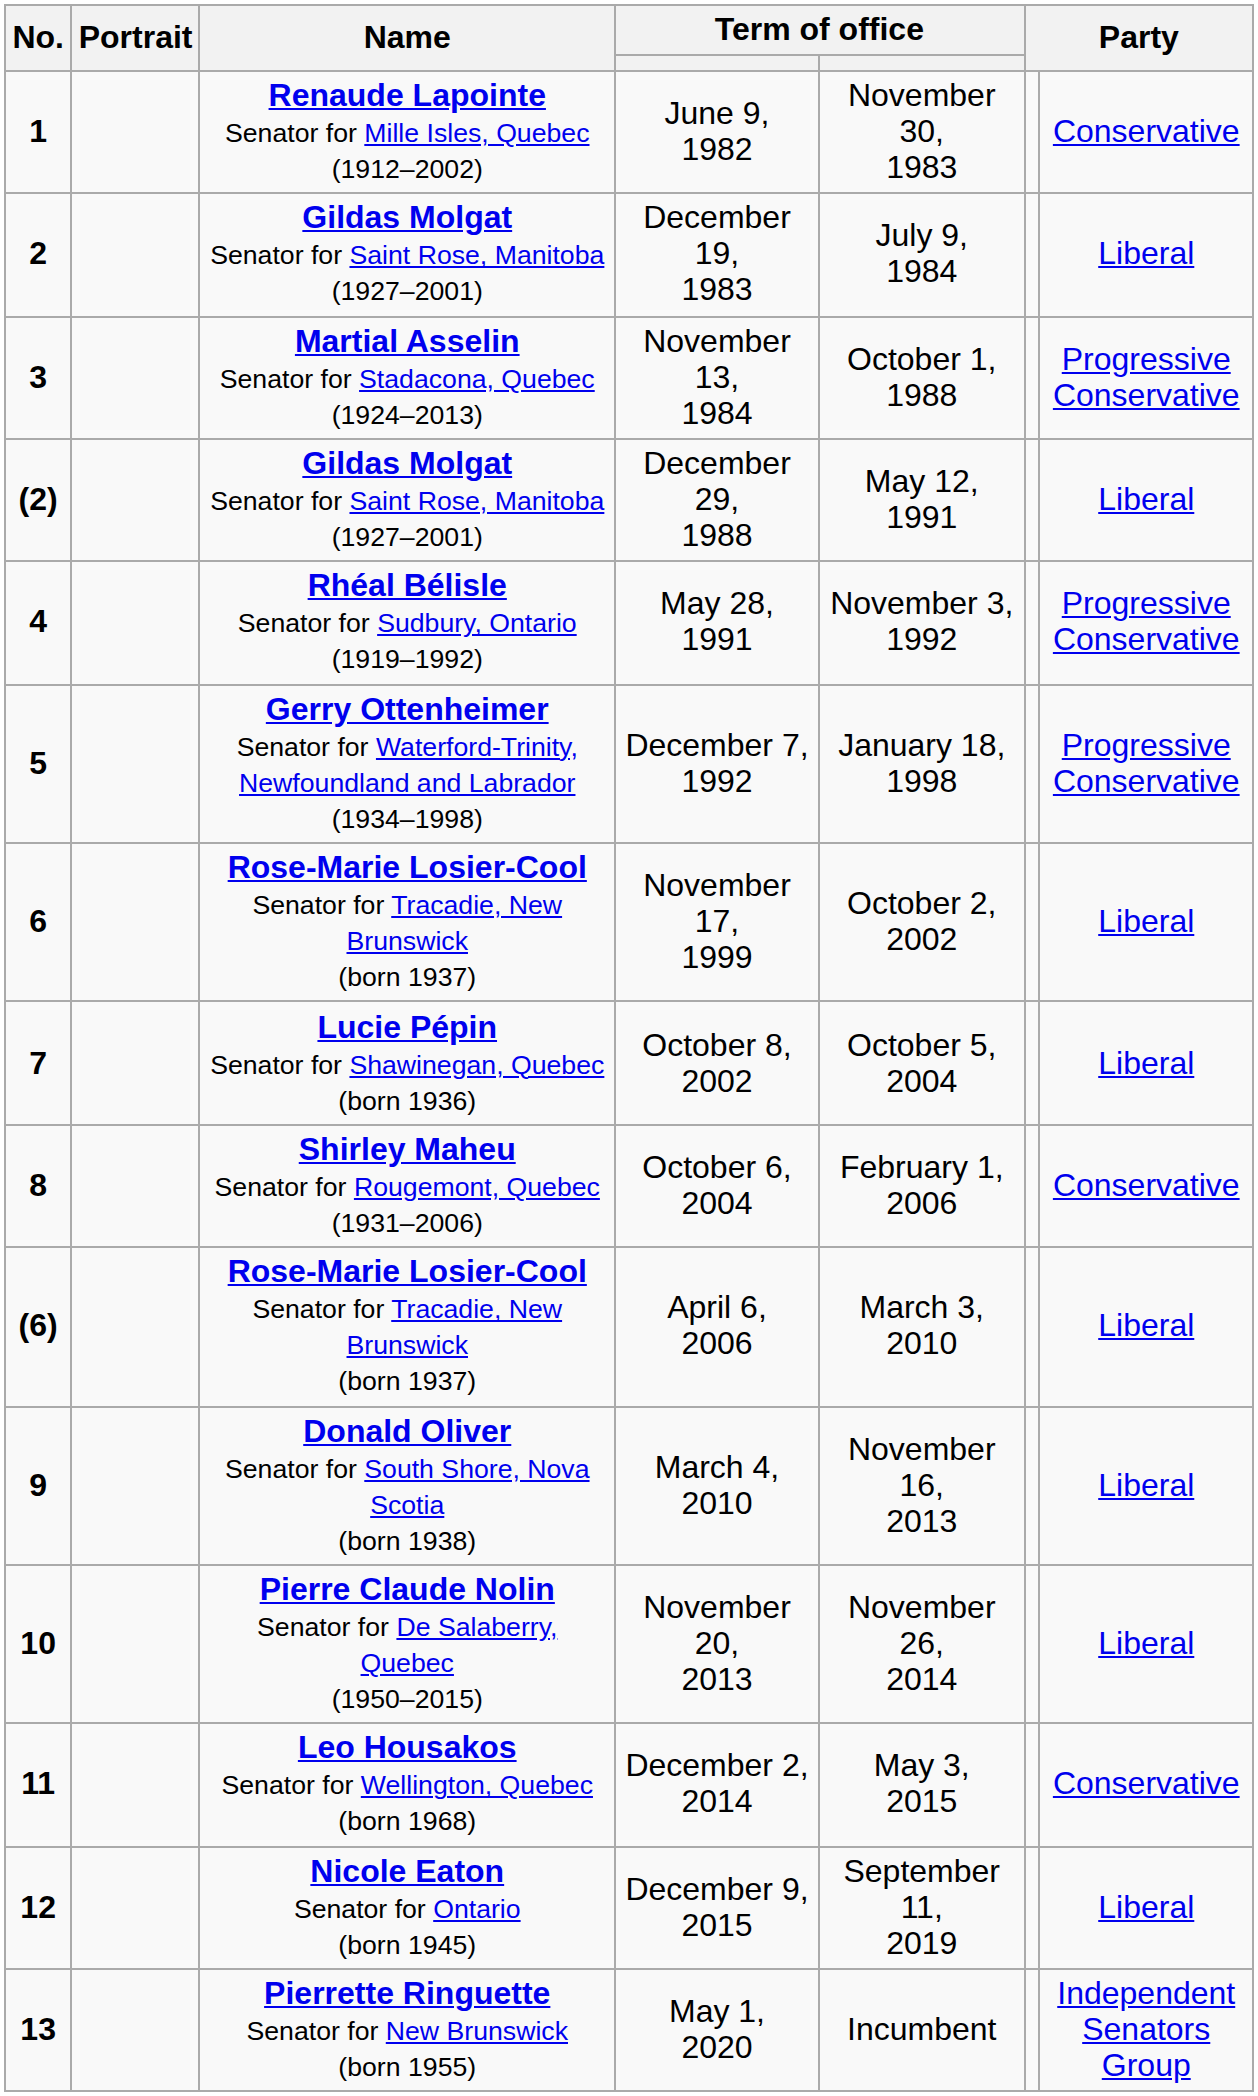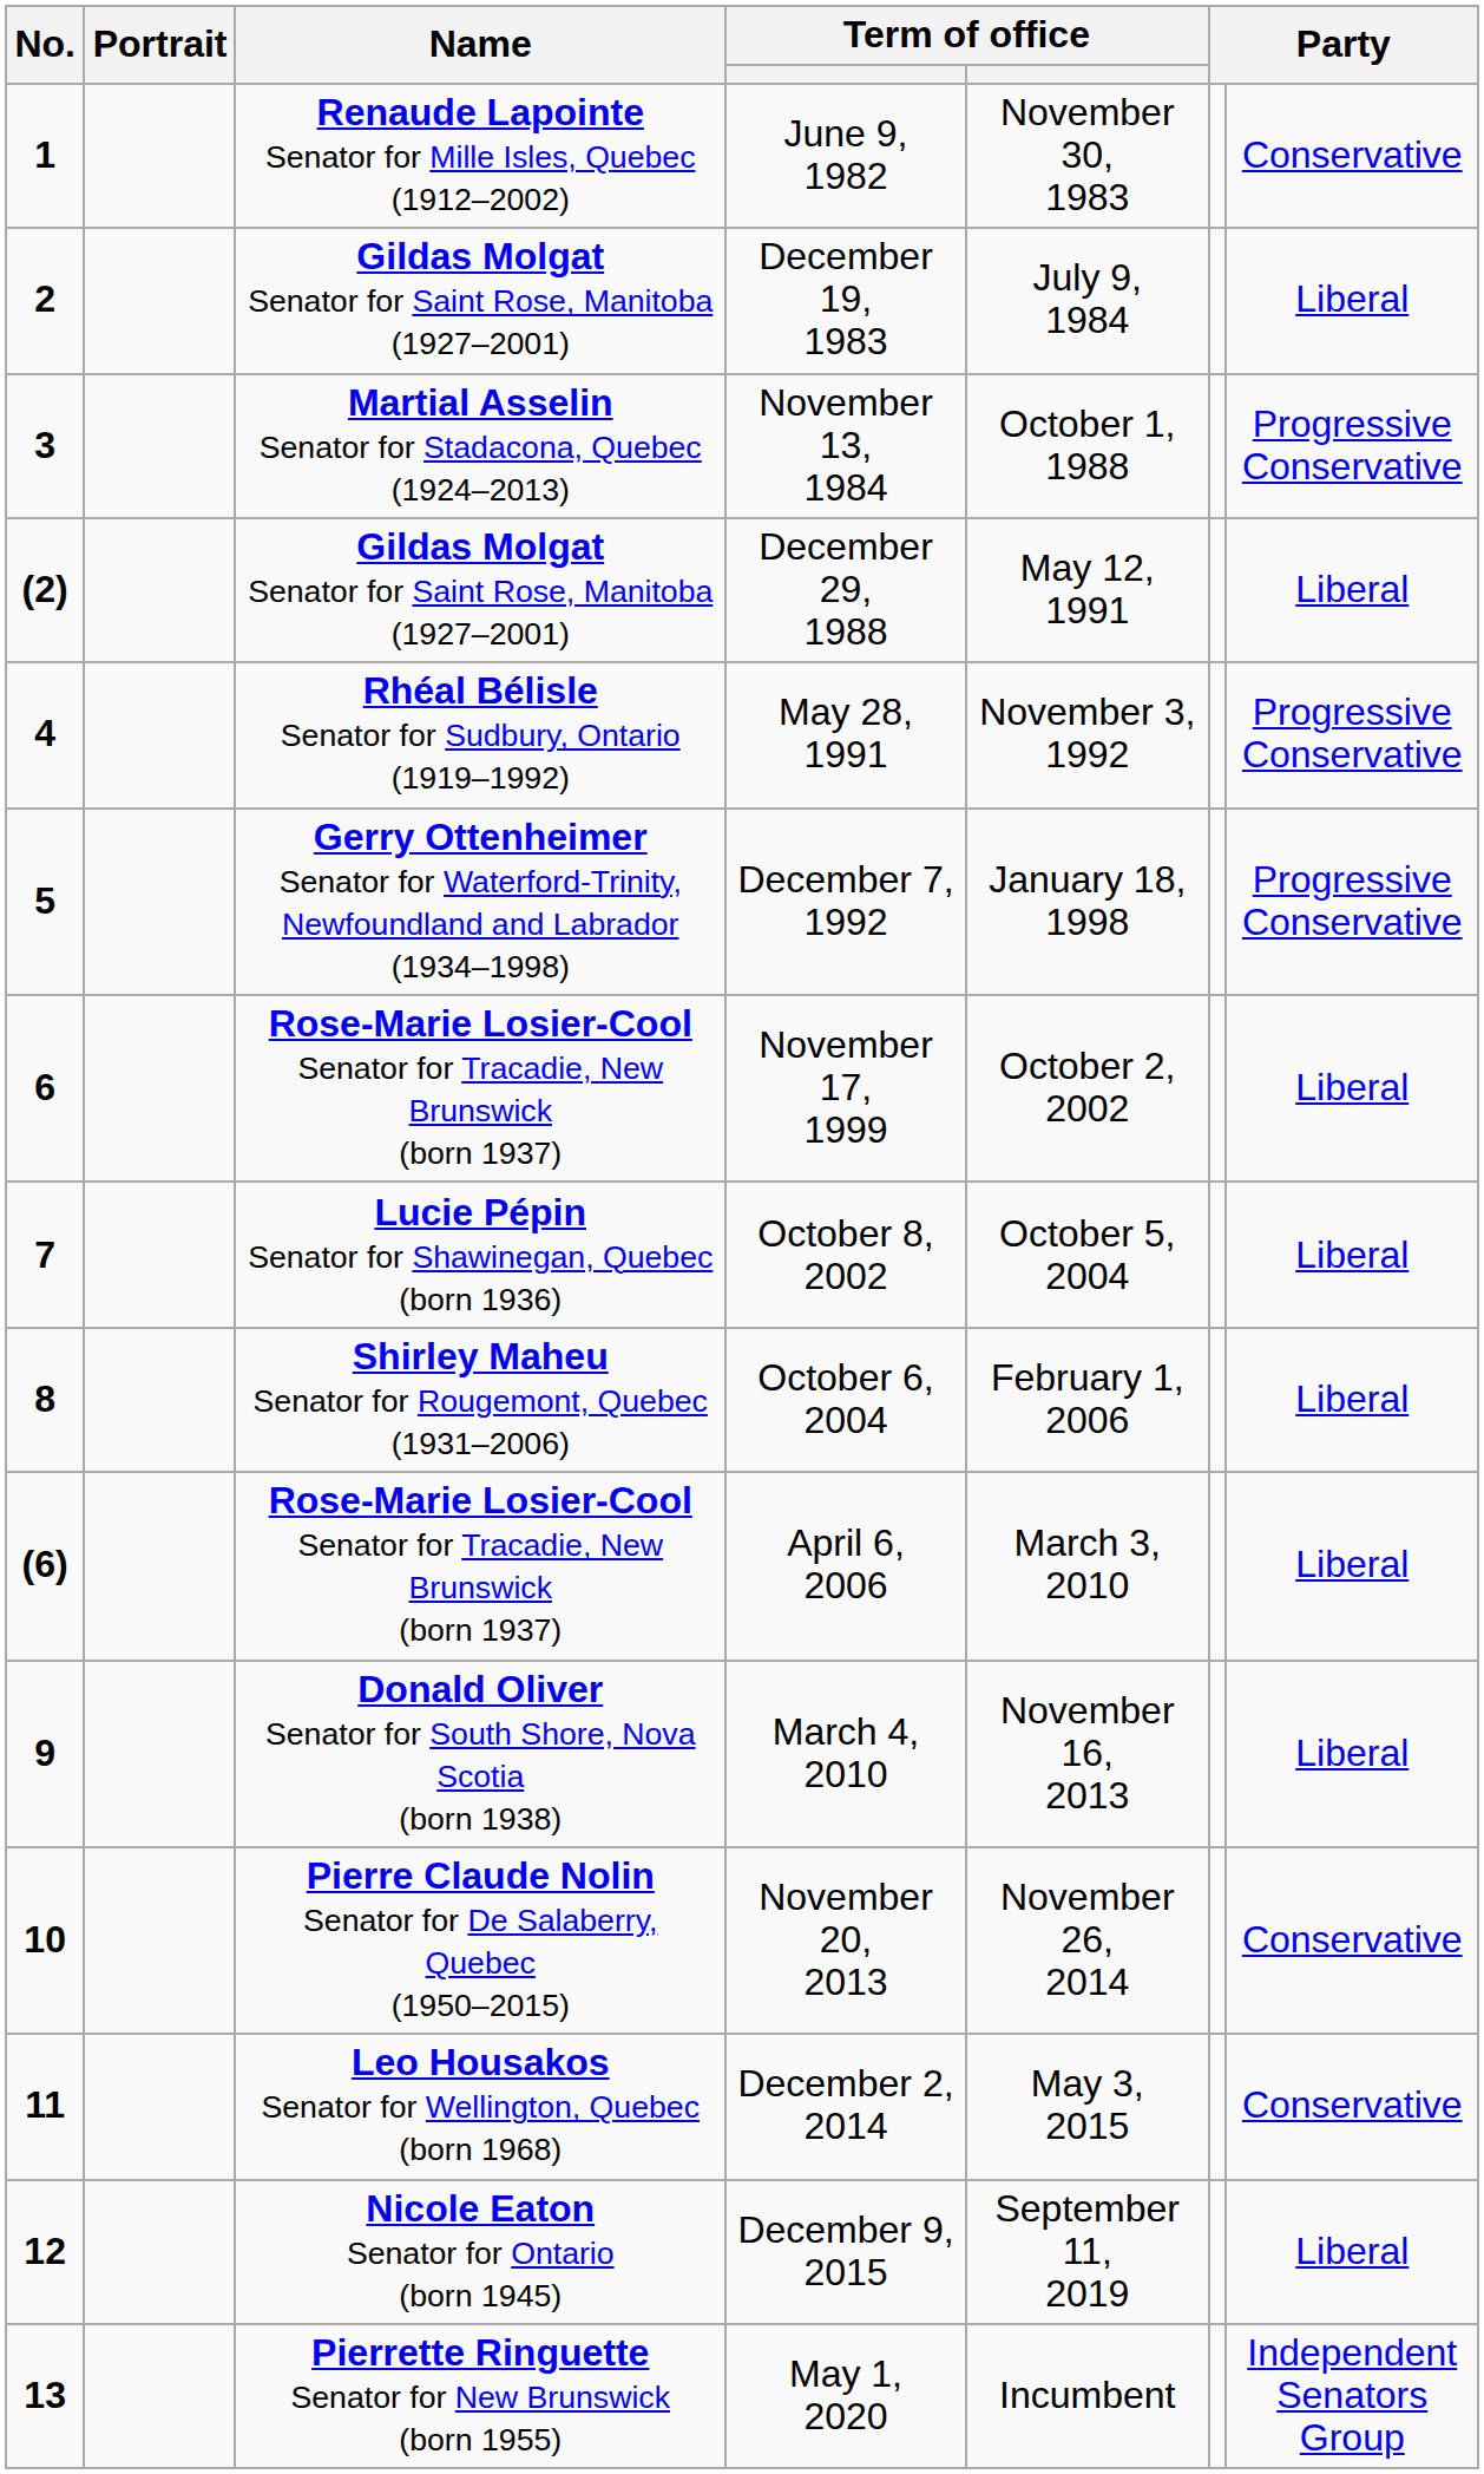October 6, 2004 | column 7: Conservative -> Liberal
November 20, 2013 | column 7: Liberal -> Conservative
